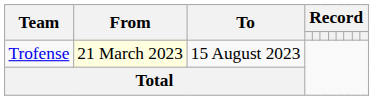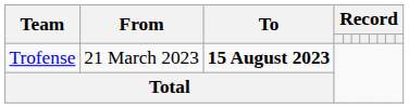Trofense | From: lightyellow background -> no background
Trofense | To: normal -> bold
